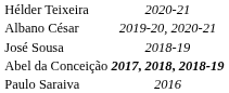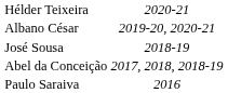Abel da Conceição | column 2: bold -> normal
